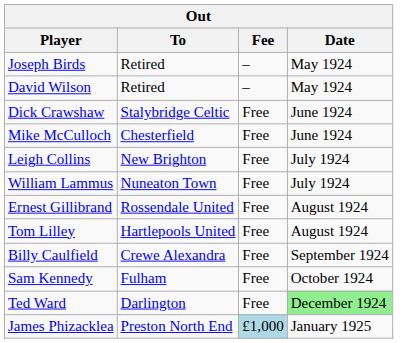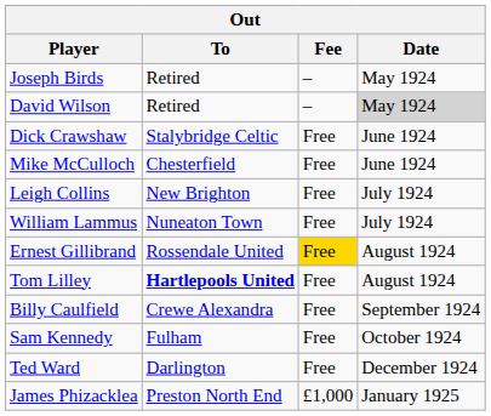David Wilson | Date: no background -> lightgrey background
Ernest Gillibrand | Fee: no background -> gold background
Tom Lilley | To: normal -> bold
Ted Ward | Date: lightgreen background -> no background
James Phizacklea | Fee: lightblue background -> no background
